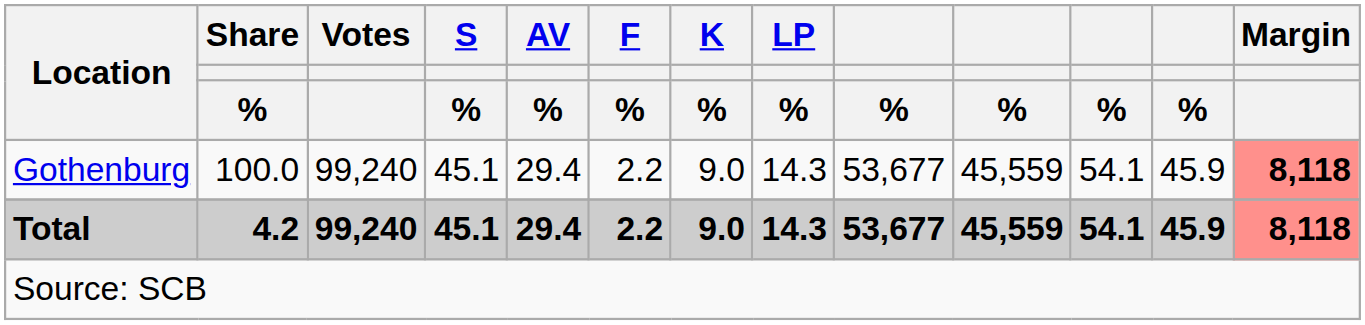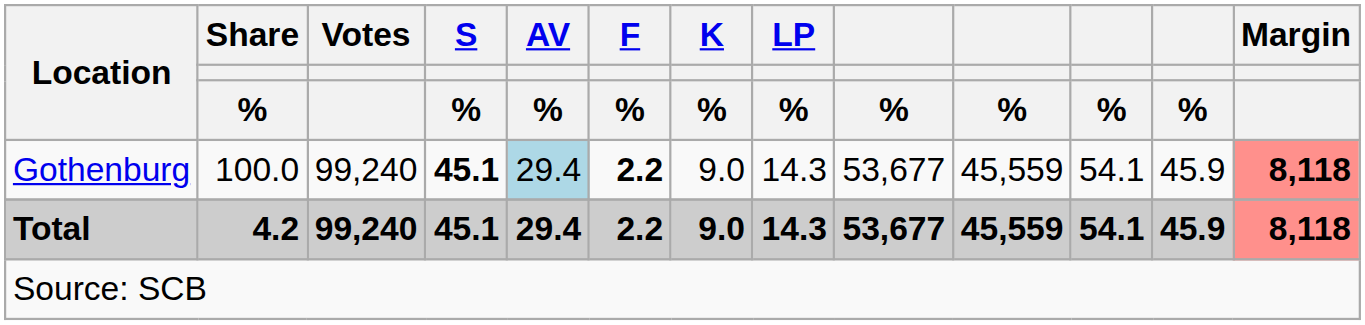Gothenburg | S / %: normal -> bold
Gothenburg | AV / %: no background -> lightblue background
Gothenburg | F / %: normal -> bold
